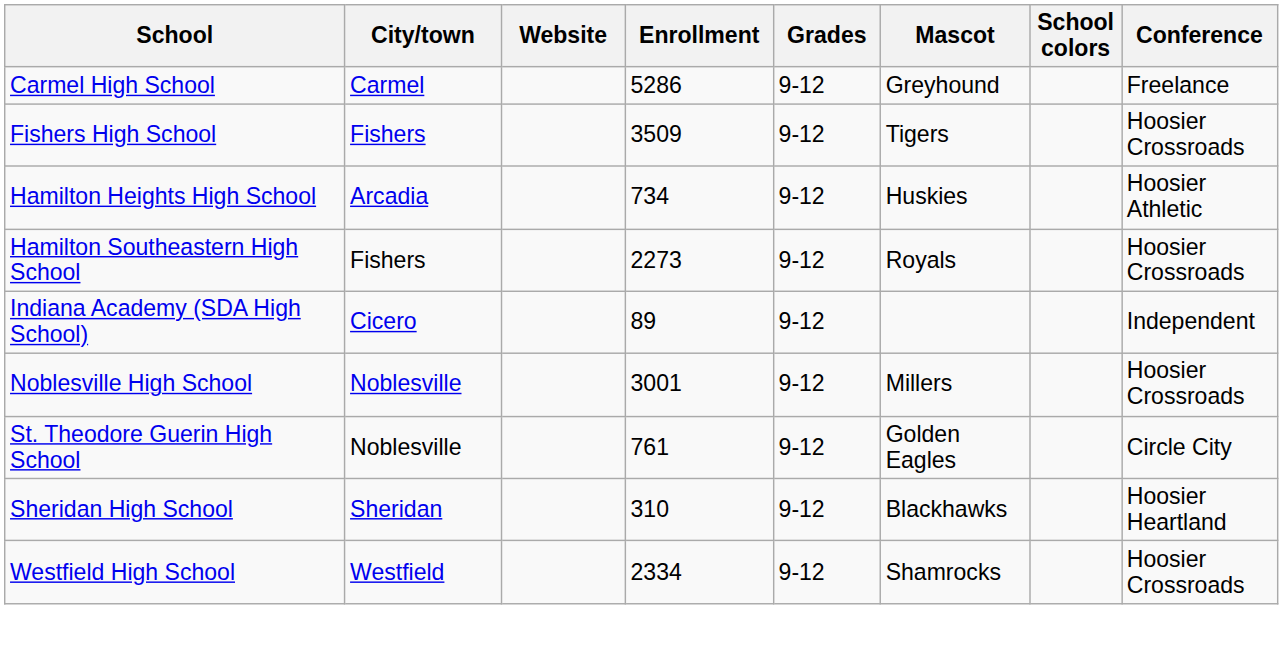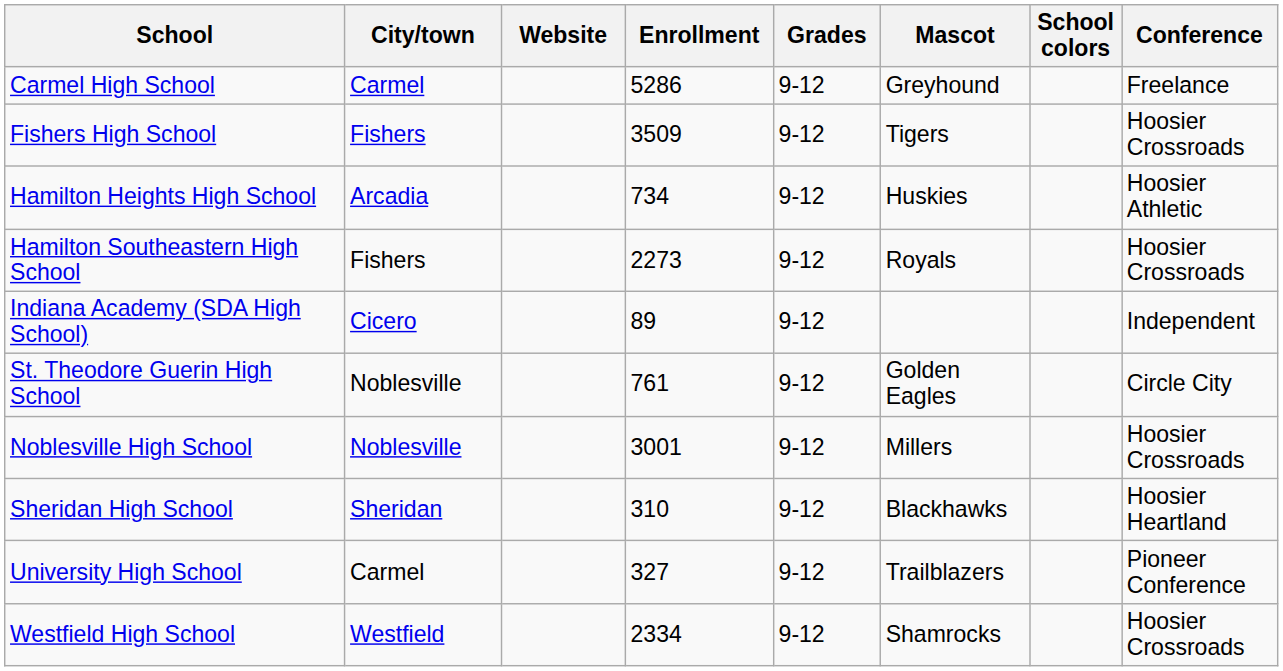rows swapped: Noblesville High School <-> St. Theodore Guerin High School
+ row: University High School | Carmel | 327 | 9-12 | Trailblazers | Pioneer Conference
